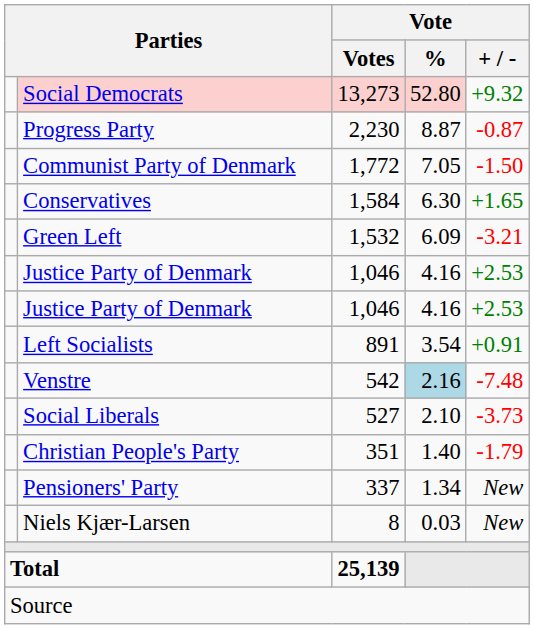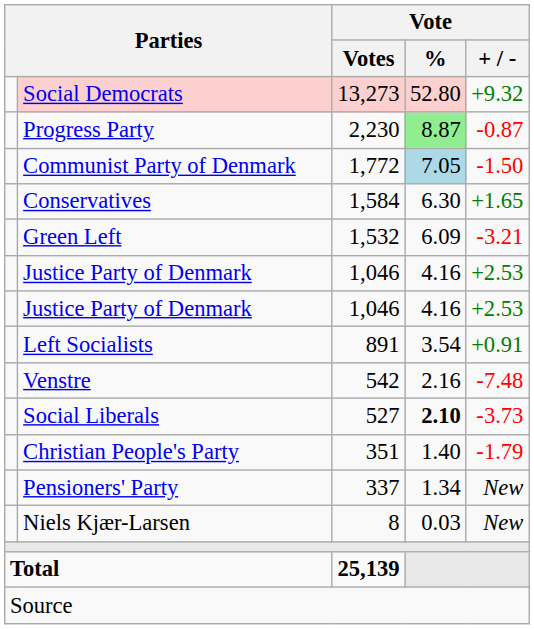Progress Party | Vote / %: no background -> lightgreen background
Communist Party of Denmark | Vote / %: no background -> lightblue background
Venstre | Vote / %: lightblue background -> no background
Social Liberals | Vote / %: normal -> bold
